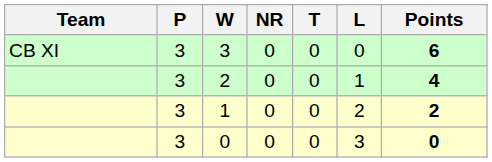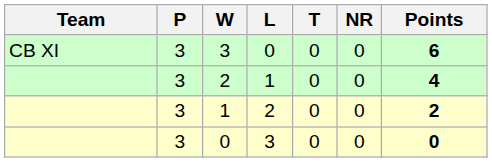columns swapped: L <-> NR
